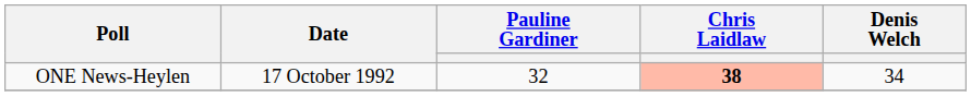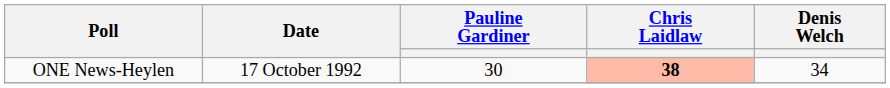ONE News-Heylen | Pauline Gardiner: 32 -> 30
